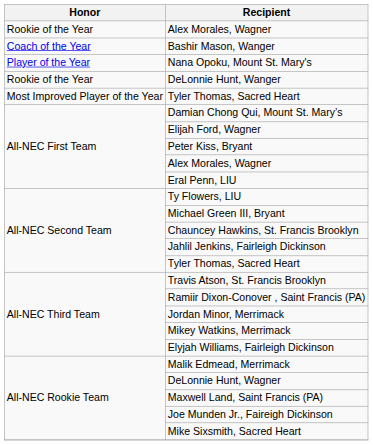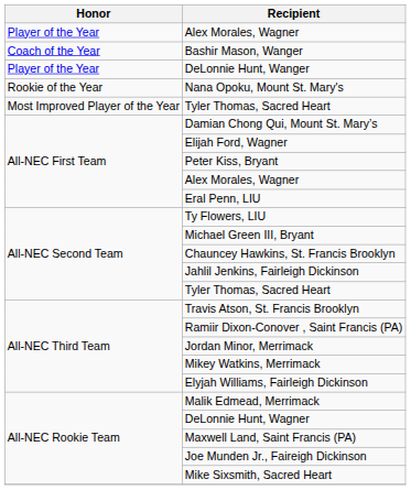row 2 | Honor: Rookie of the Year -> Player of the Year
row 4 | Recipient: Nana Opoku, Mount St. Mary's -> DeLonnie Hunt, Wanger
row 5 | Recipient: DeLonnie Hunt, Wanger -> Nana Opoku, Mount St. Mary's
